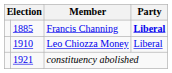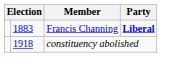Francis Channing | column 2: 1885 -> 1883
- row: 1910 | Leo Chiozza Money | Liberal
constituency abolished | column 2: 1921 -> 1918
